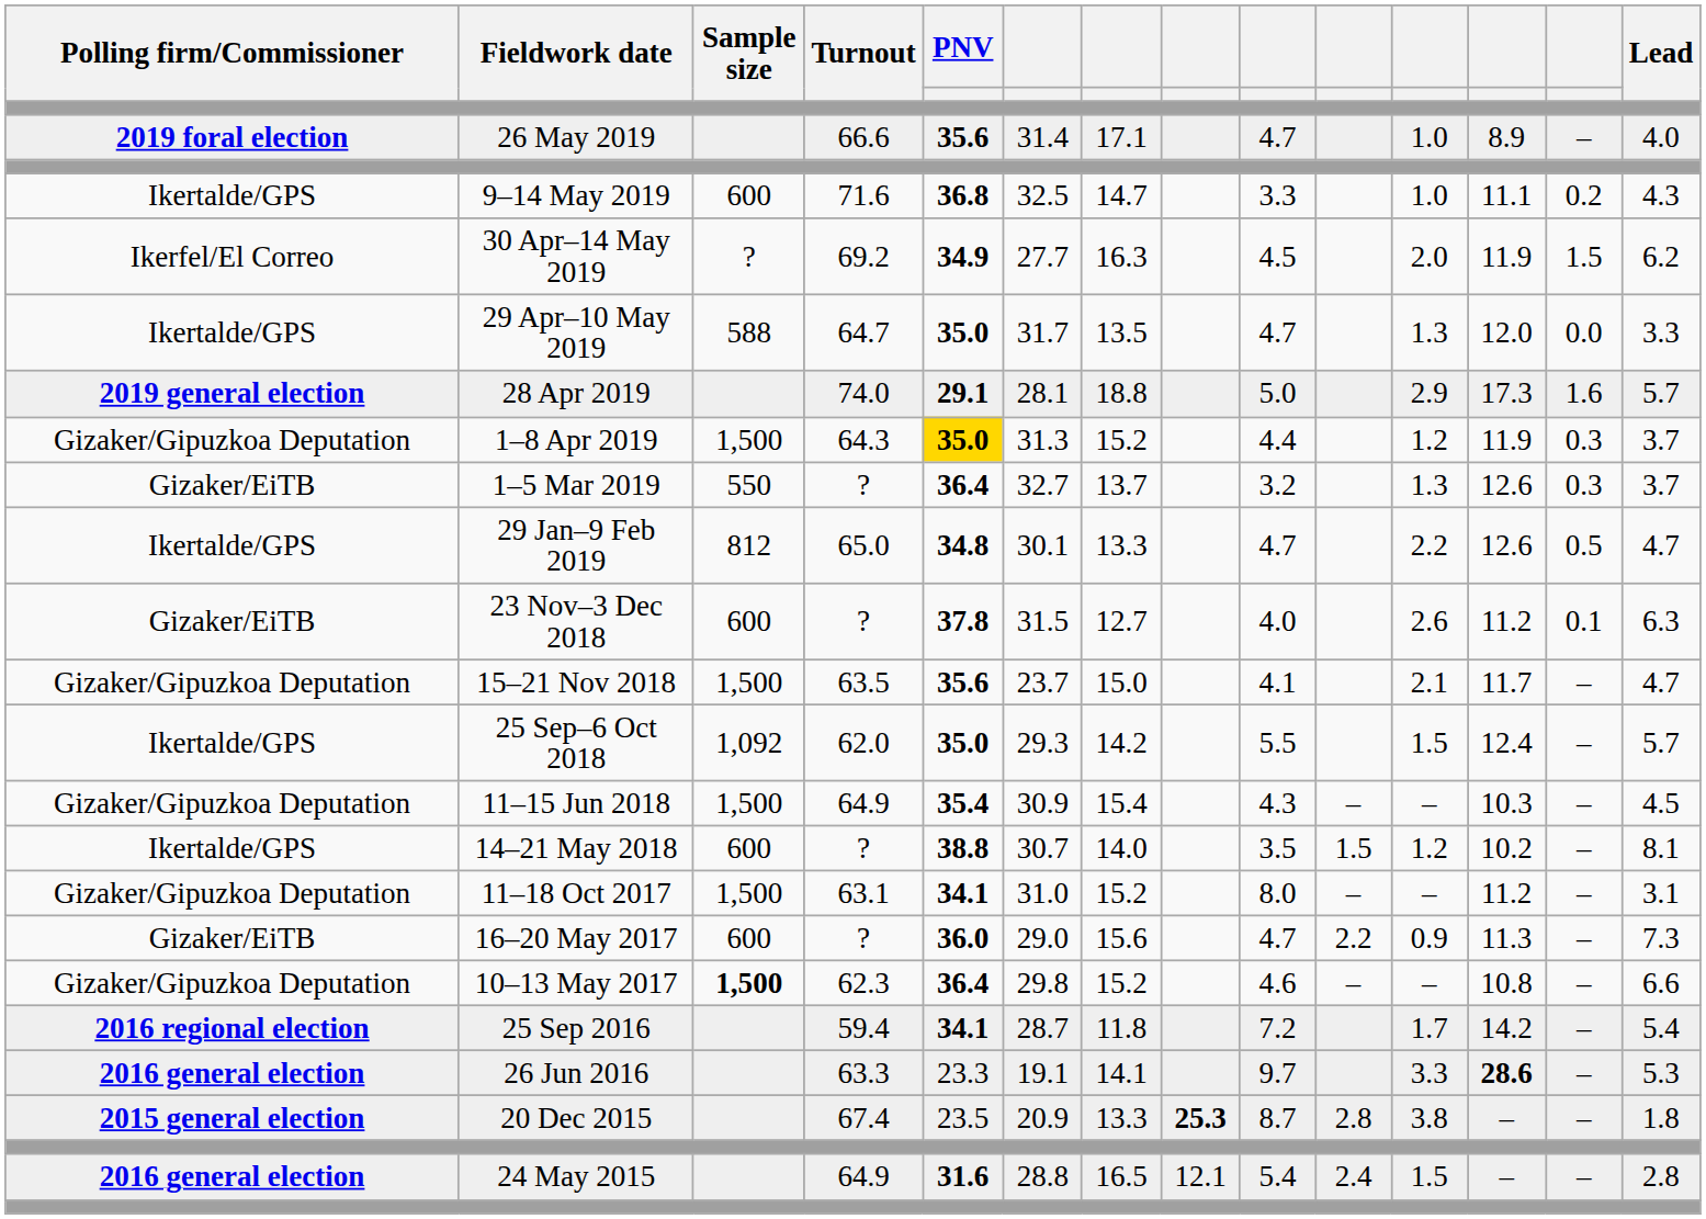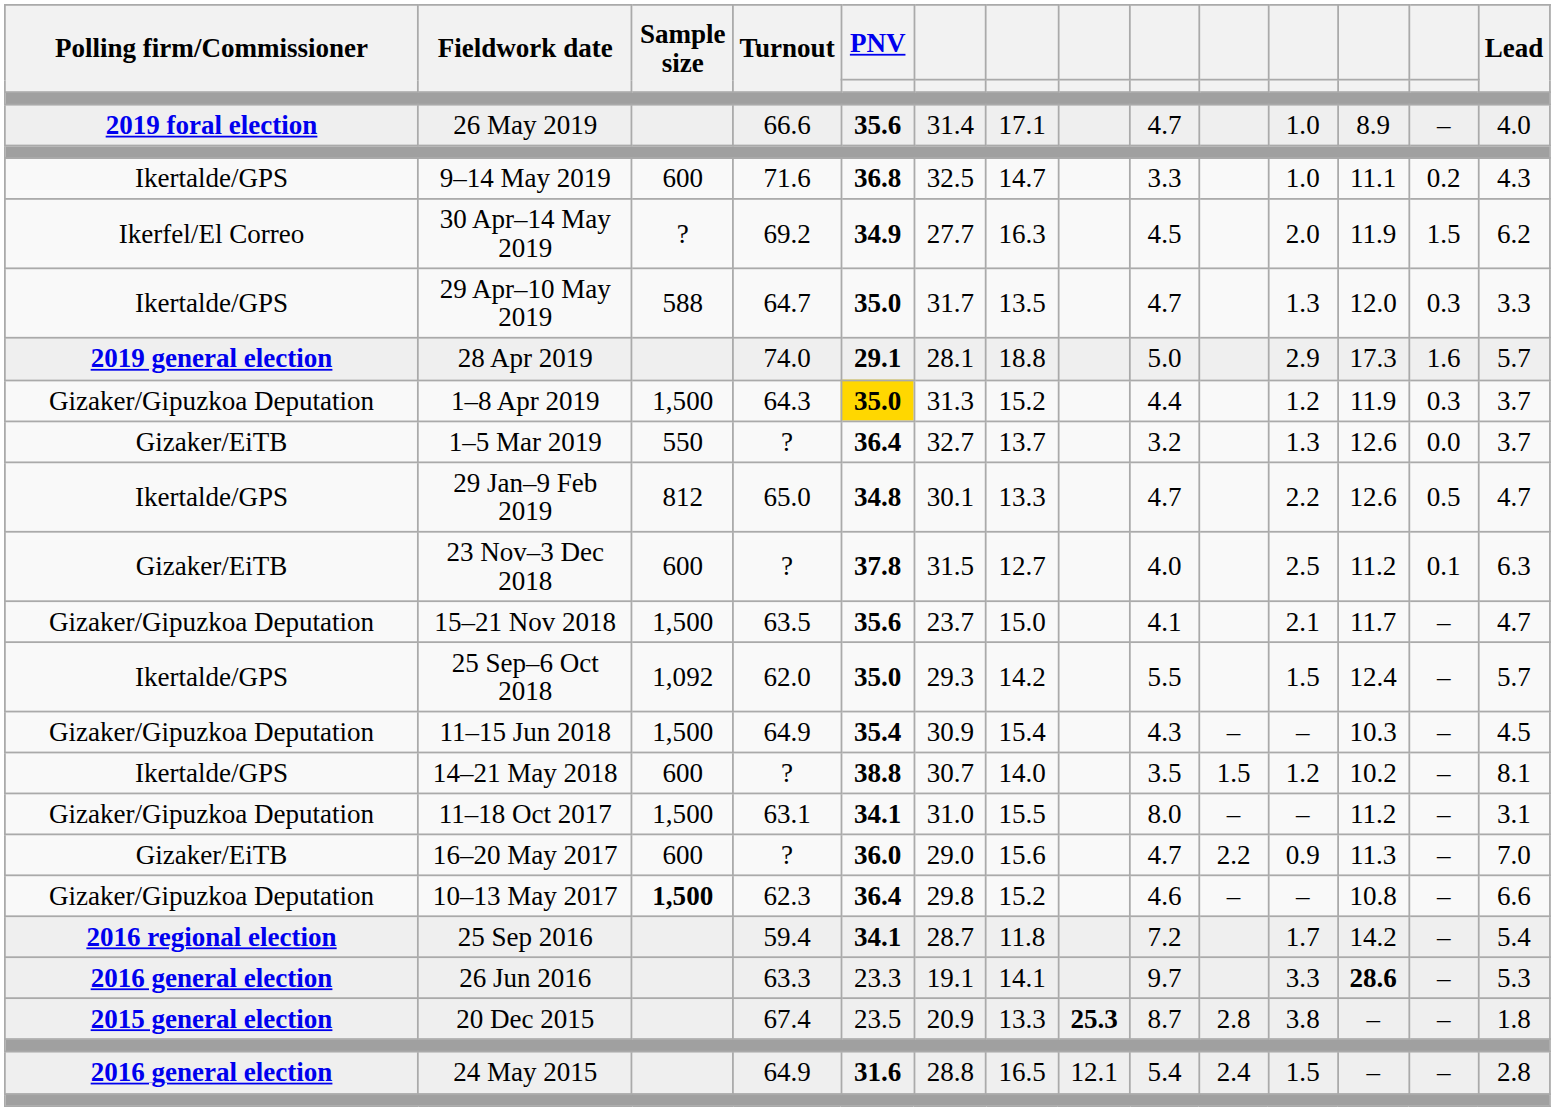29 Apr–10 May 2019 | column 13: 0.0 -> 0.3
1–5 Mar 2019 | column 13: 0.3 -> 0.0
23 Nov–3 Dec 2018 | column 11: 2.6 -> 2.5
11–18 Oct 2017 | column 7: 15.2 -> 15.5
16–20 May 2017 | Lead: 7.3 -> 7.0
